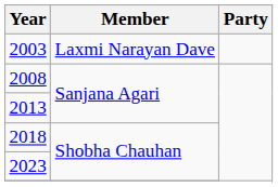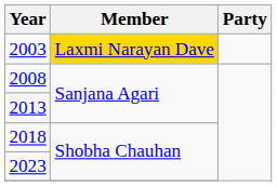2003 | Member: no background -> gold background
